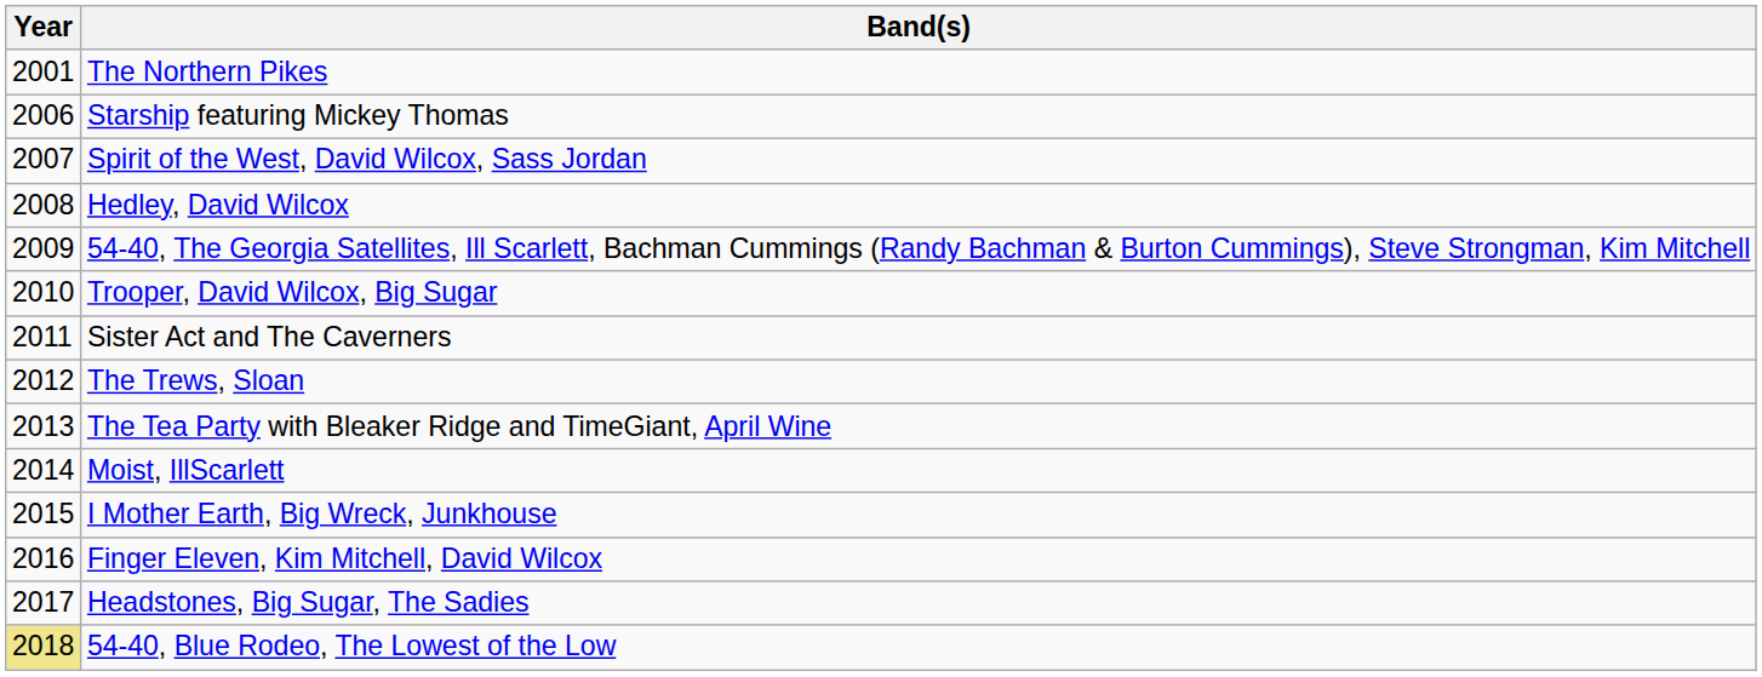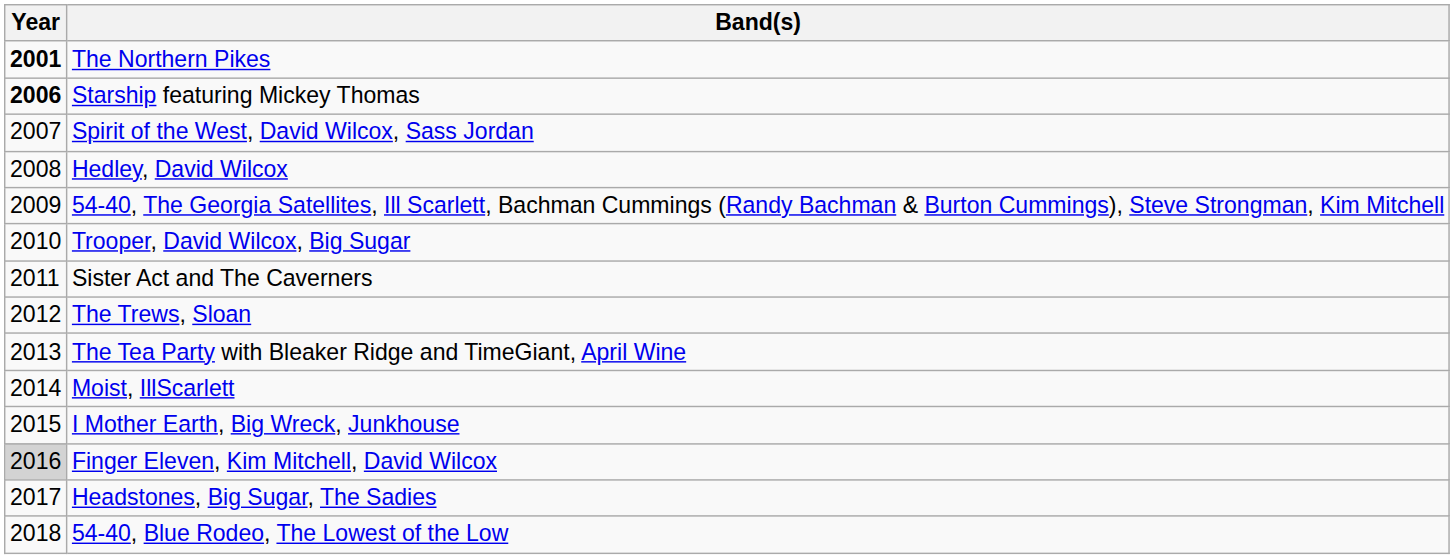The Northern Pikes | Year: normal -> bold
Starship featuring Mickey Thomas | Year: normal -> bold
Finger Eleven, Kim Mitchell, David Wilcox | Year: no background -> lightgrey background
54-40, Blue Rodeo, The Lowest of the Low | Year: khaki background -> no background
